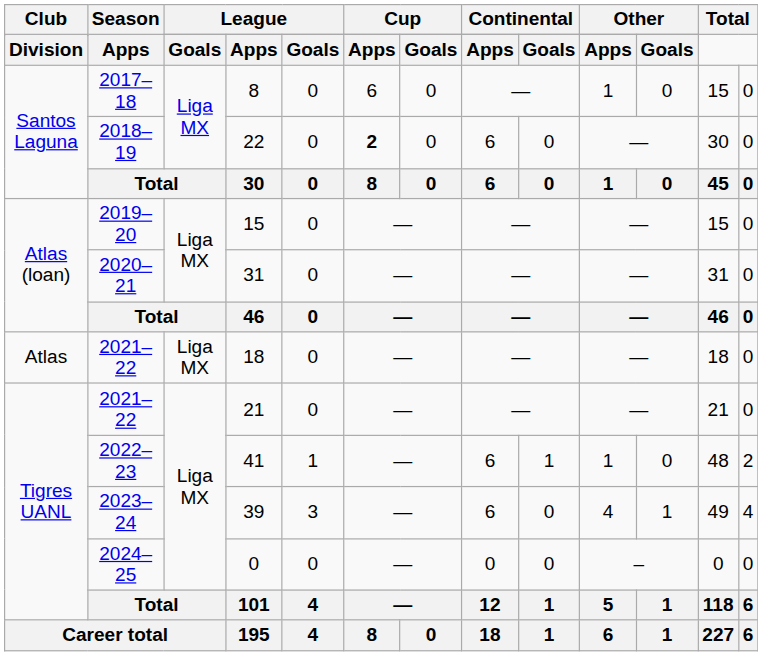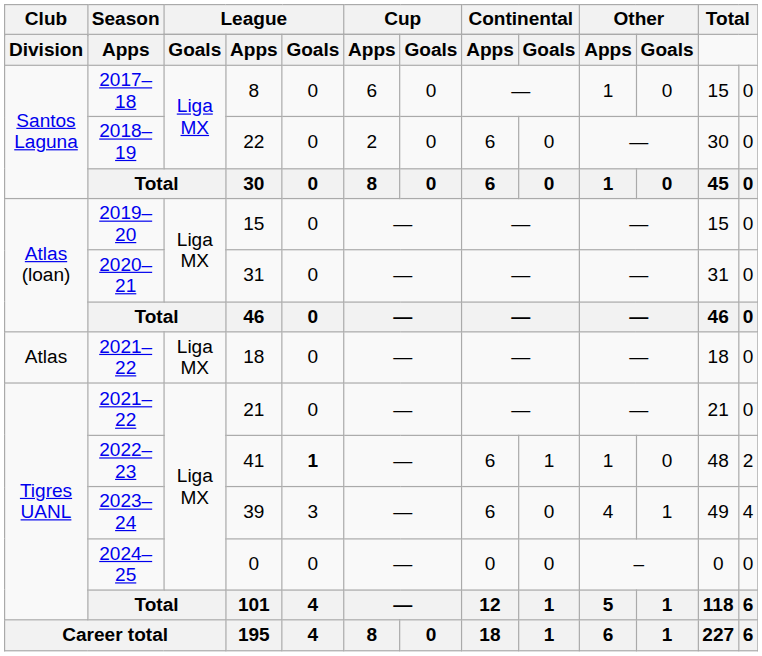22 | column 6: bold -> normal
41 | column 5: normal -> bold
